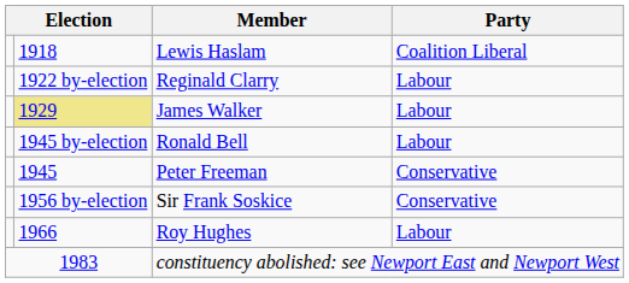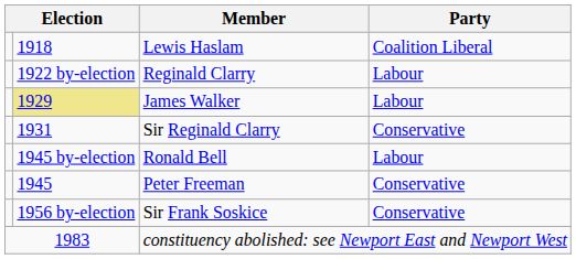+ row: 1931 | Sir Reginald Clarry | Conservative
- row: 1966 | Roy Hughes | Labour
